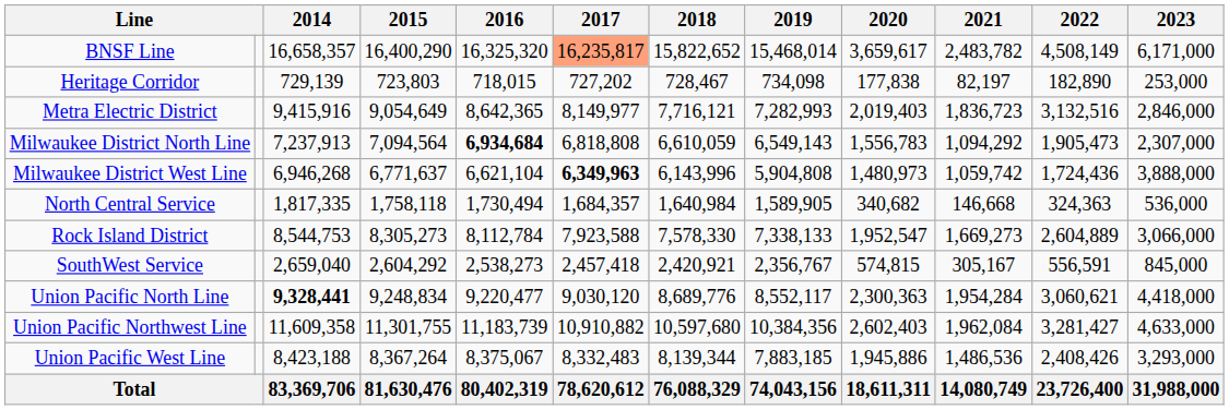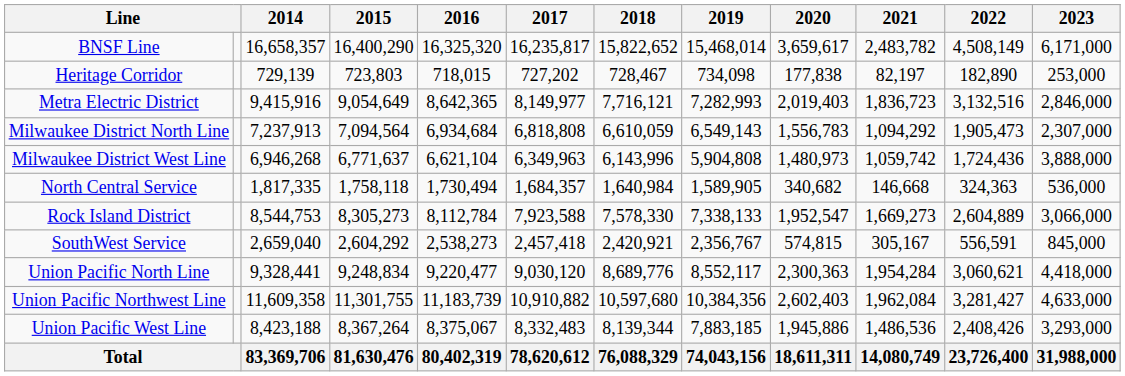BNSF Line | 2017: lightsalmon background -> no background
Milwaukee District North Line | 2016: bold -> normal
Milwaukee District West Line | 2017: bold -> normal
Union Pacific North Line | 2014: bold -> normal
